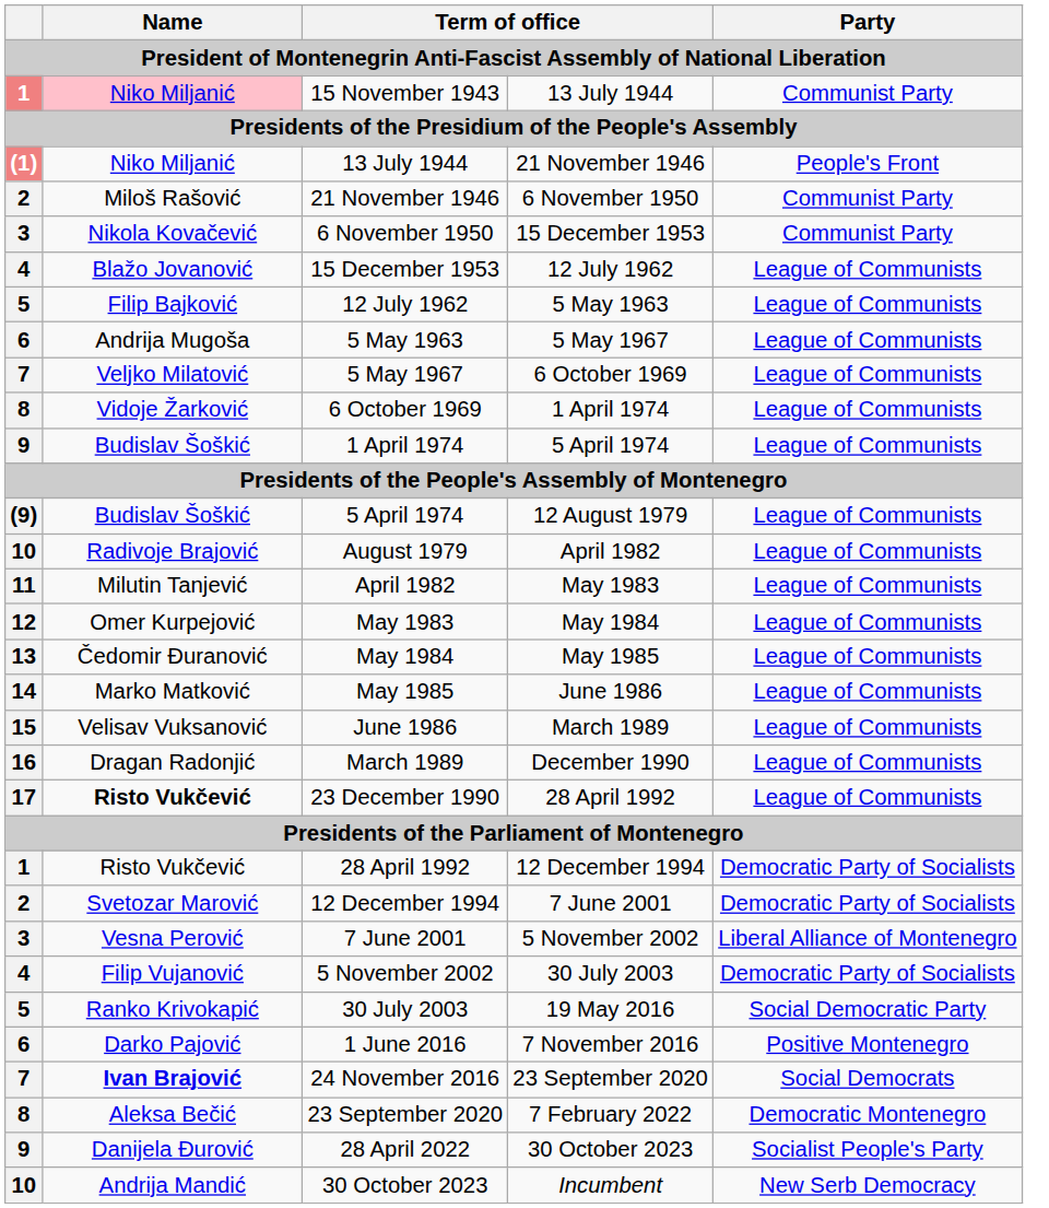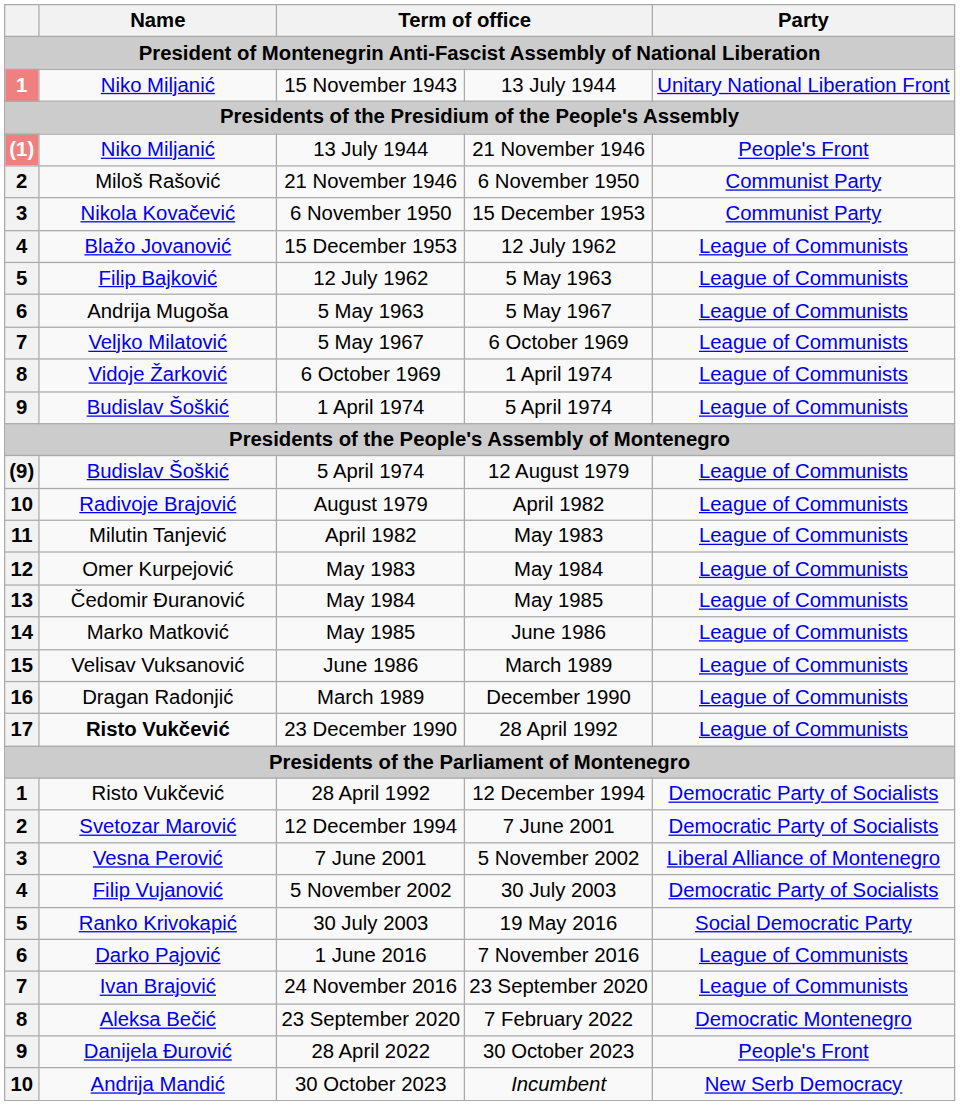15 November 1943 | Name: pink background -> no background
15 November 1943 | Party: Communist Party -> Unitary National Liberation Front
1 June 2016 | Party: Positive Montenegro -> League of Communists
24 November 2016 | Name: bold -> normal
24 November 2016 | Party: Social Democrats -> League of Communists
28 April 2022 | Party: Socialist People's Party -> People's Front
